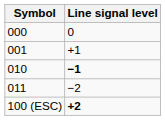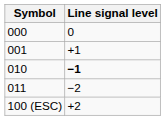100 (ESC) | Line signal level: bold -> normal
